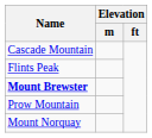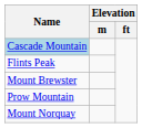Cascade Mountain | Name: no background -> lightblue background
Mount Brewster | Name: bold -> normal
